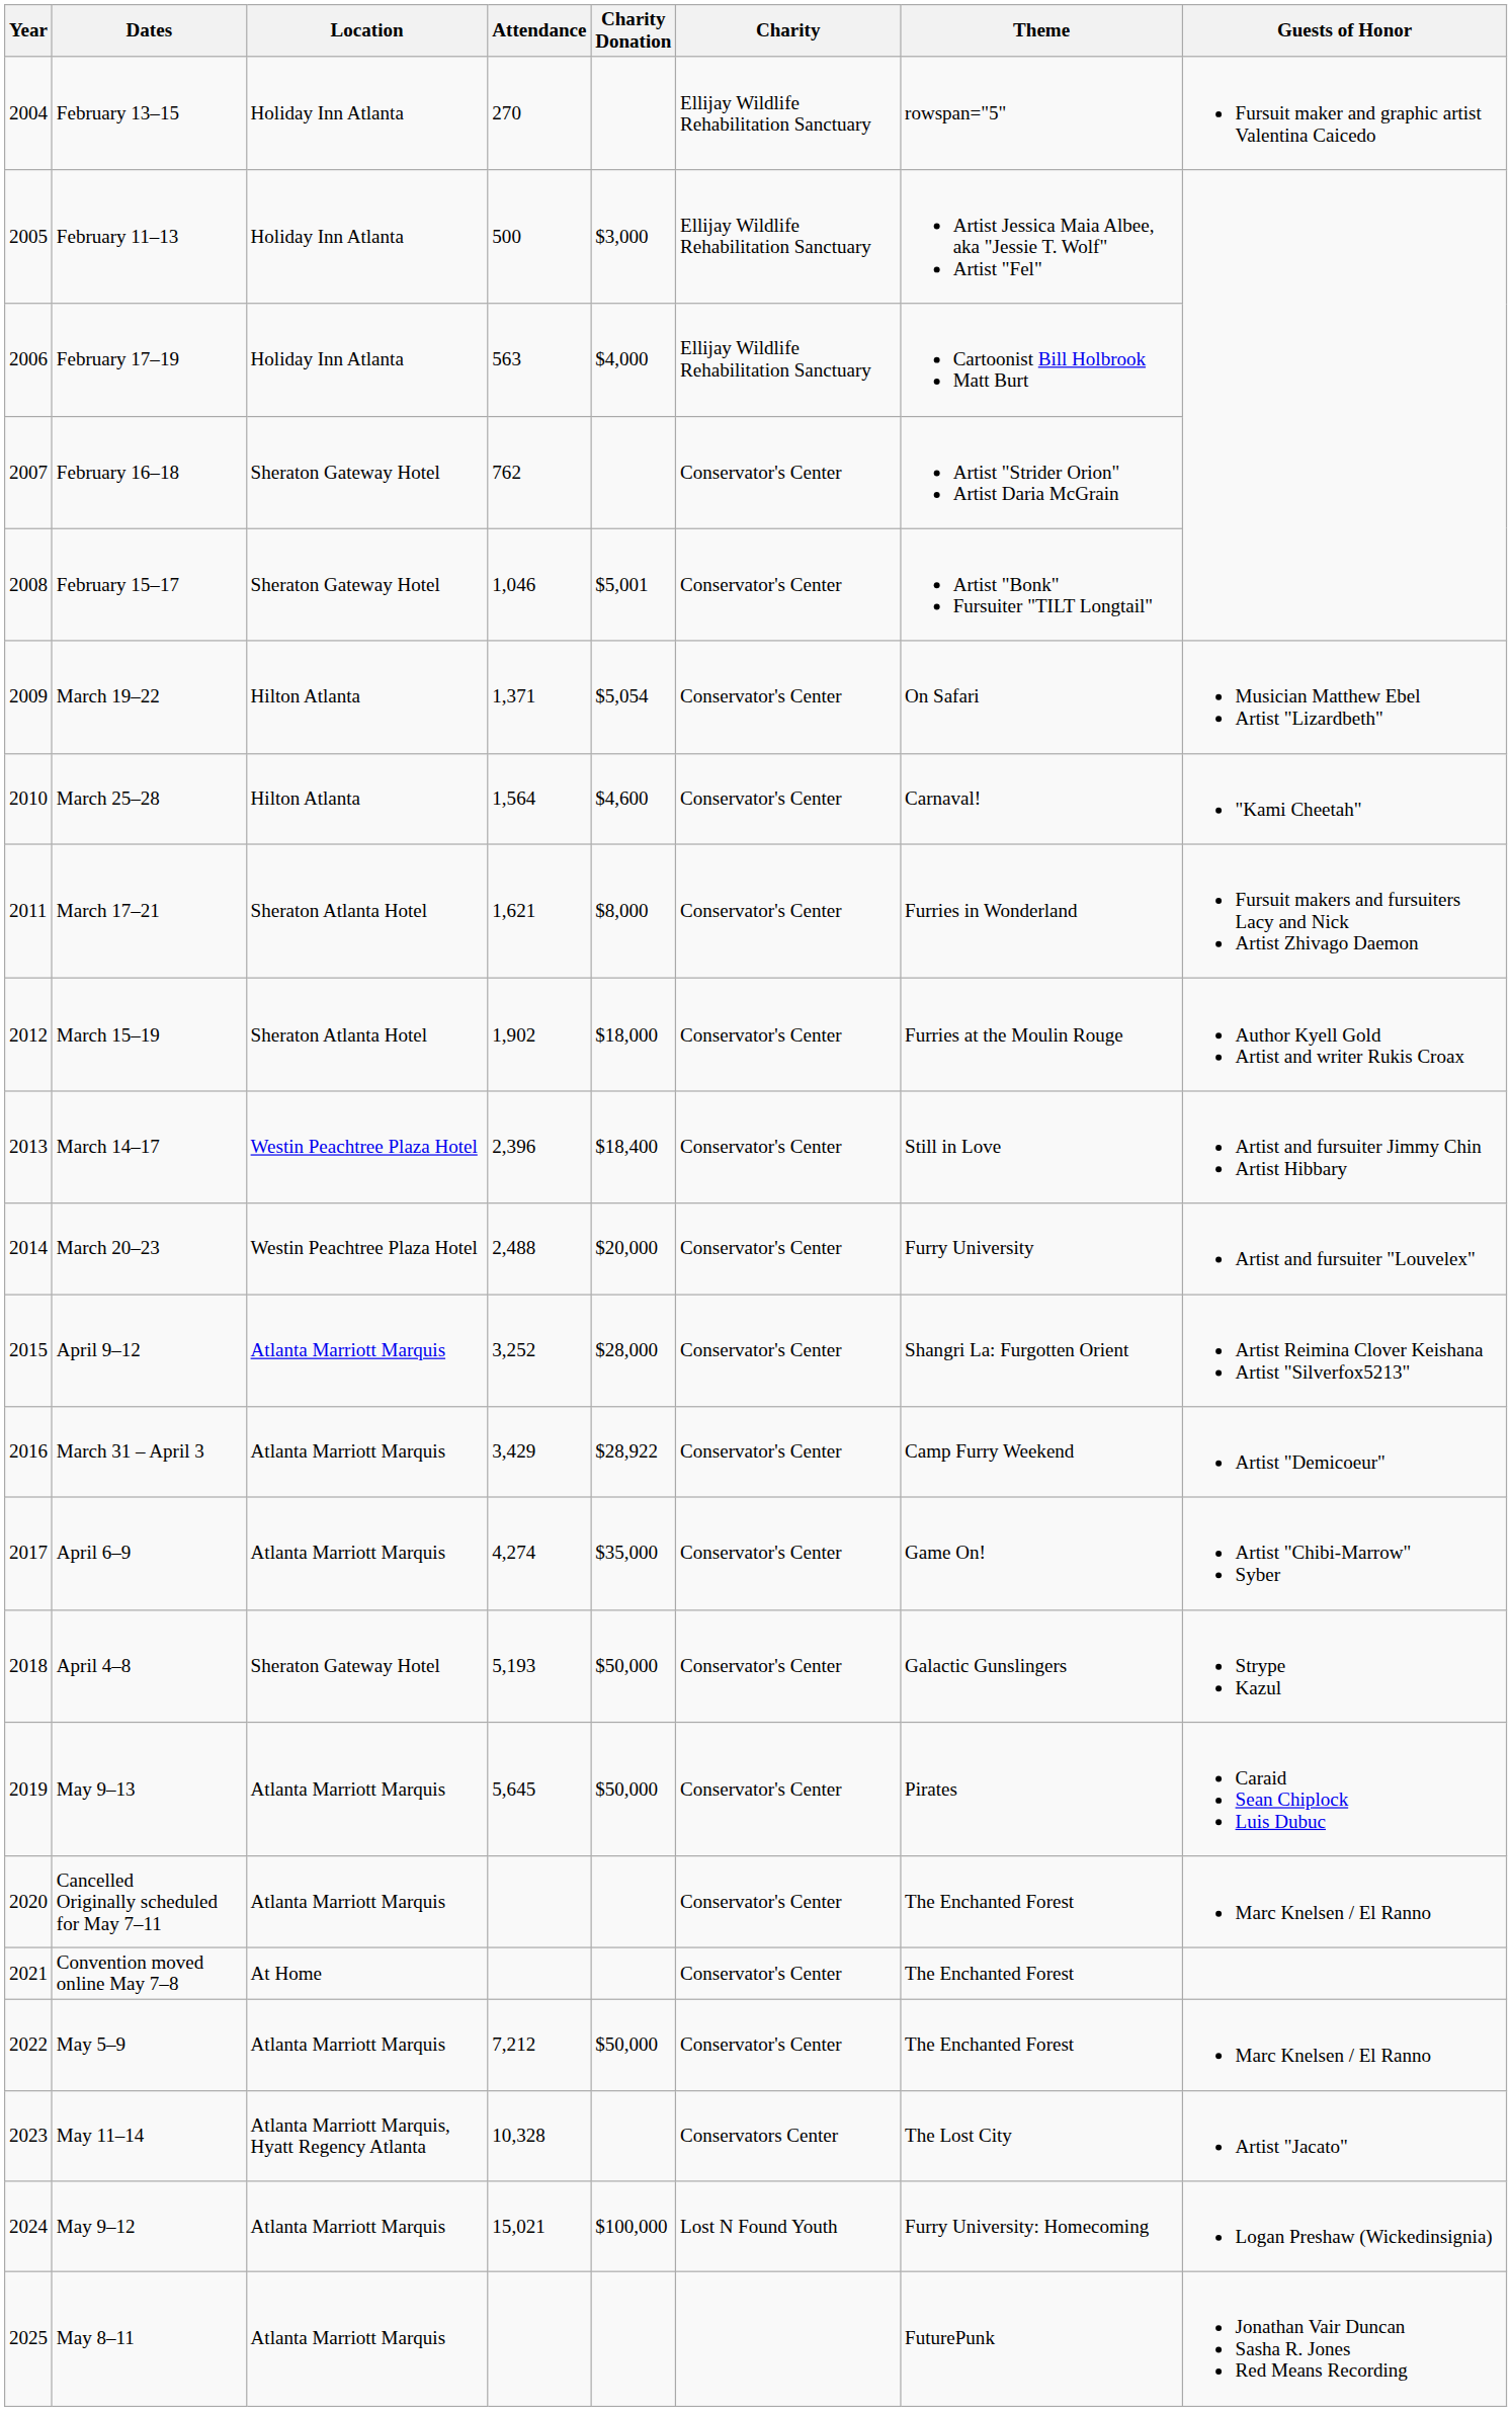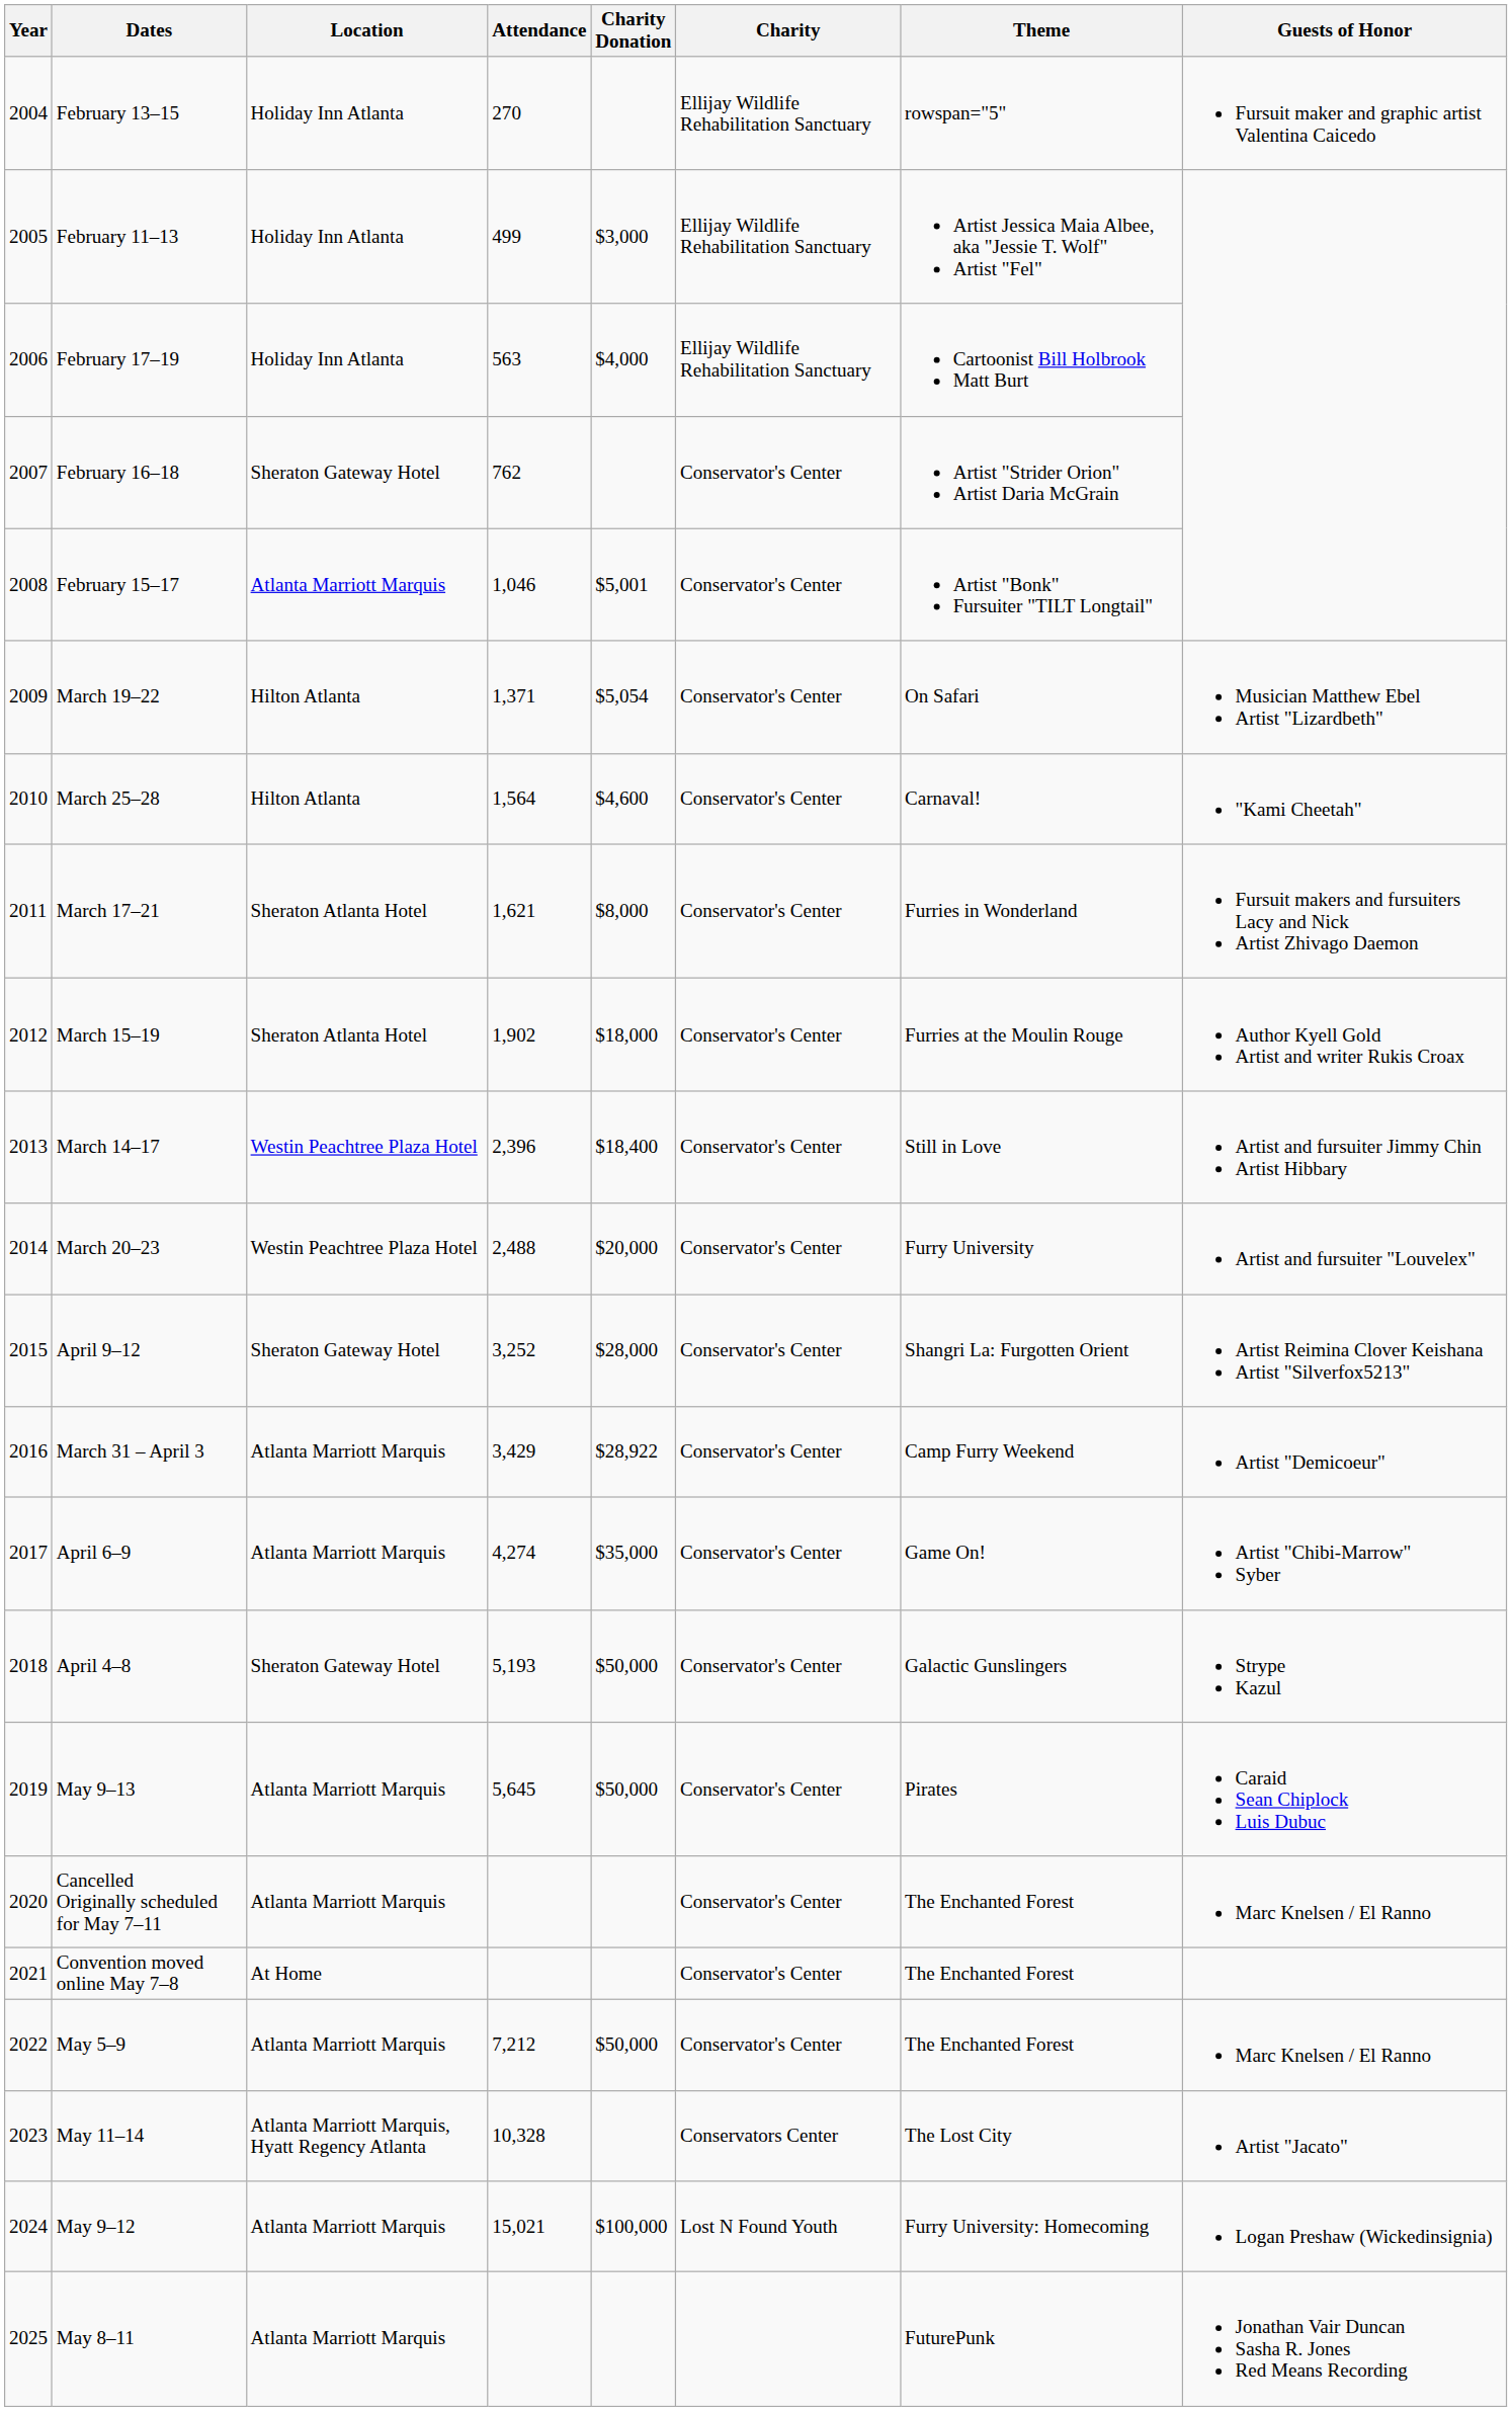February 11–13 | Attendance: 500 -> 499
February 15–17 | Location: Sheraton Gateway Hotel -> Atlanta Marriott Marquis
April 9–12 | Location: Atlanta Marriott Marquis -> Sheraton Gateway Hotel
